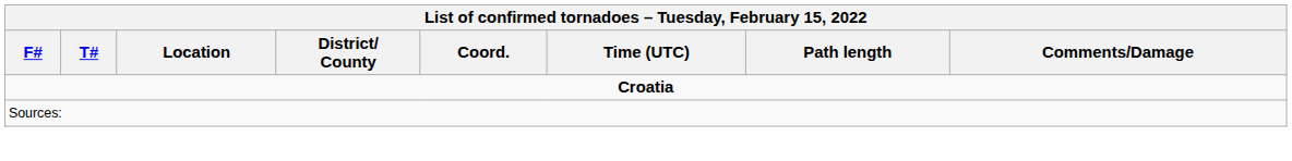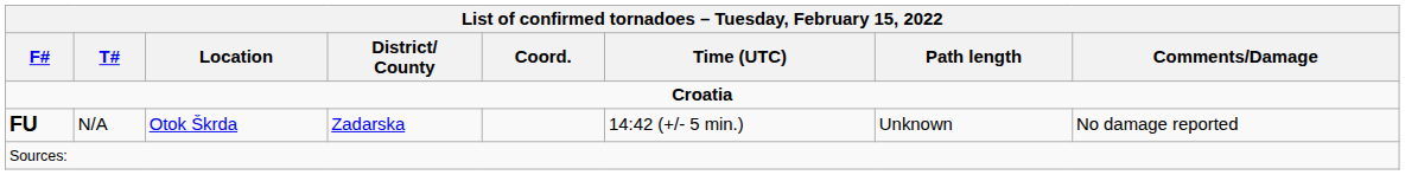+ row: FU | N/A | Otok Škrda | Zadarska | 14:42 (+/- 5 min.) | Unknown | No damage reported
